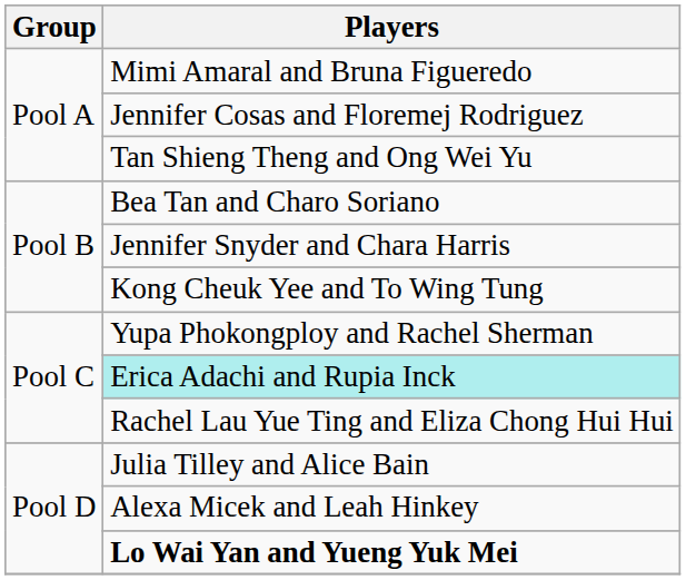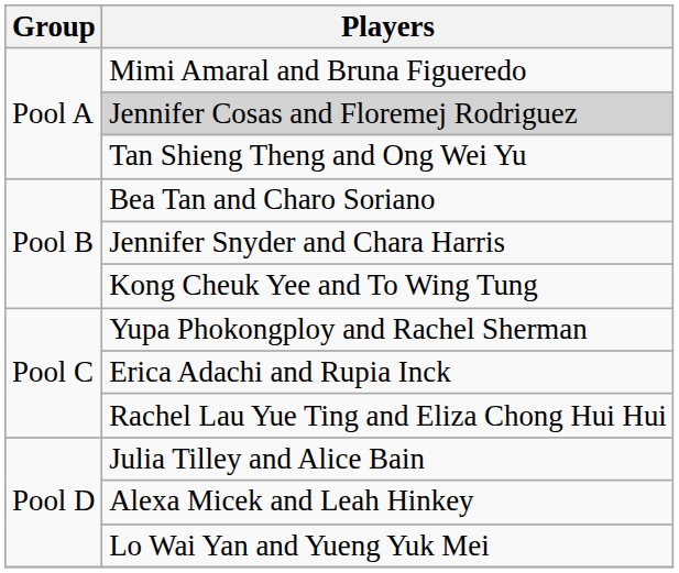Jennifer Cosas and Floremej Rodriguez | Players: no background -> lightgrey background
Erica Adachi and Rupia Inck | Players: paleturquoise background -> no background
Lo Wai Yan and Yueng Yuk Mei | Players: bold -> normal
